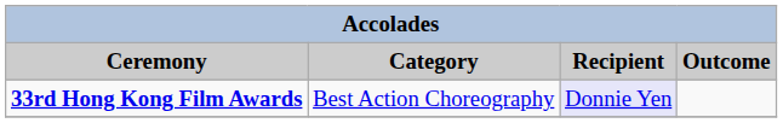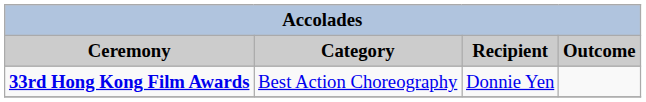33rd Hong Kong Film Awards | Recipient: lavender background -> no background
